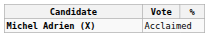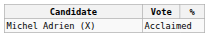Michel Adrien (X) | Candidate: bold -> normal
